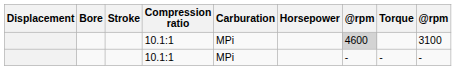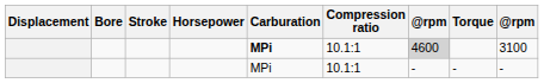columns swapped: Compression ratio <-> Horsepower
row 2 | Carburation: normal -> bold
